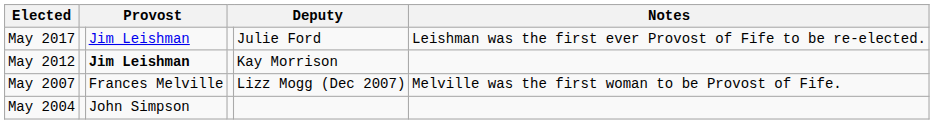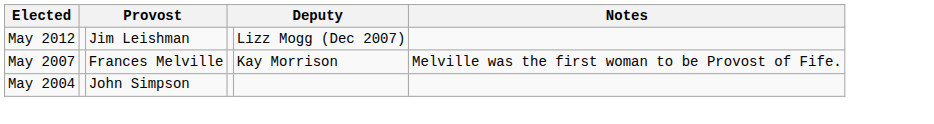- row: May 2017 | Jim Leishman | Julie Ford | Leishman was the first ever Provost of Fife to be re-elected.
May 2012 | column 3: bold -> normal
May 2012 | column 5: Kay Morrison -> Lizz Mogg (Dec 2007)
May 2007 | column 5: Lizz Mogg (Dec 2007) -> Kay Morrison
